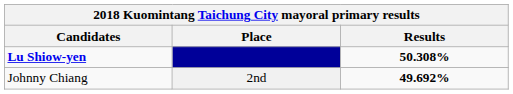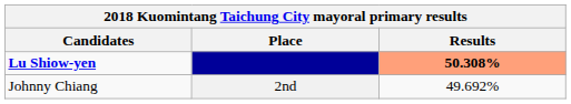Lu Shiow-yen | Results: no background -> lightsalmon background
Johnny Chiang | Results: bold -> normal
